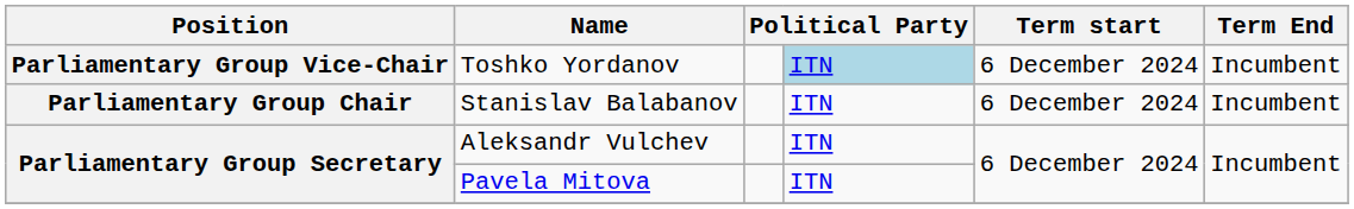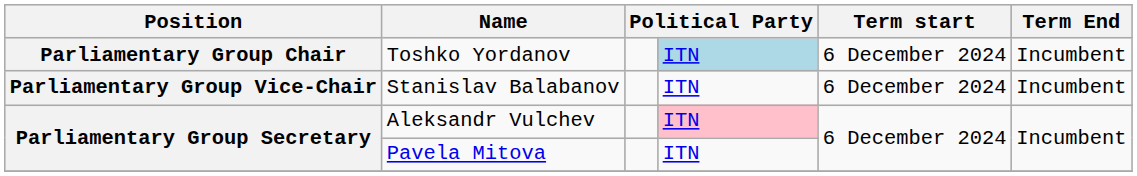Toshko Yordanov | Position: Parliamentary Group Vice-Chair -> Parliamentary Group Chair
Stanislav Balabanov | Position: Parliamentary Group Chair -> Parliamentary Group Vice-Chair
Aleksandr Vulchev | column 4: no background -> pink background
